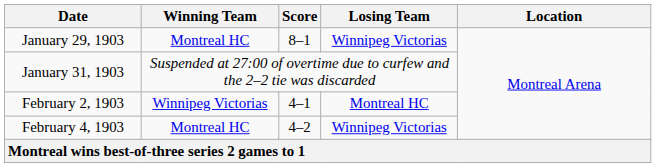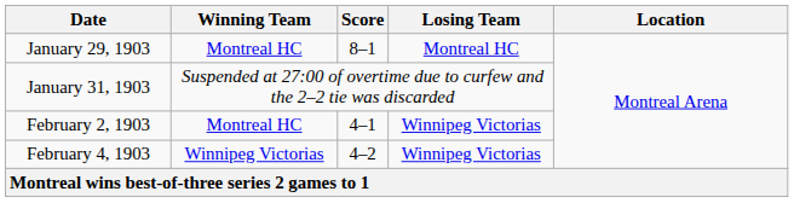January 29, 1903 | Losing Team: Winnipeg Victorias -> Montreal HC
February 2, 1903 | Winning Team: Winnipeg Victorias -> Montreal HC
February 2, 1903 | Losing Team: Montreal HC -> Winnipeg Victorias
February 4, 1903 | Winning Team: Montreal HC -> Winnipeg Victorias
